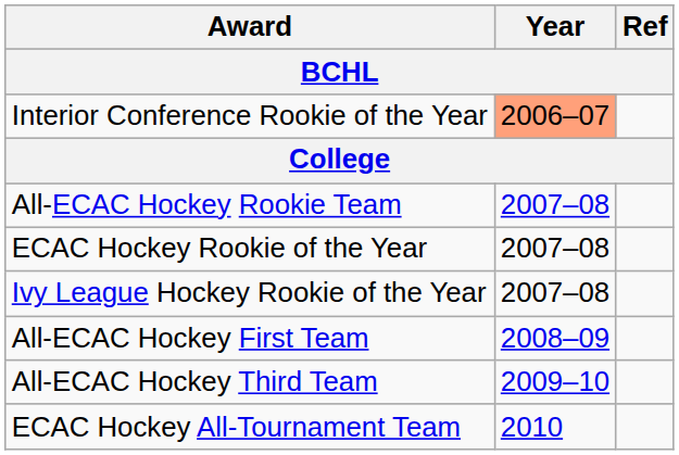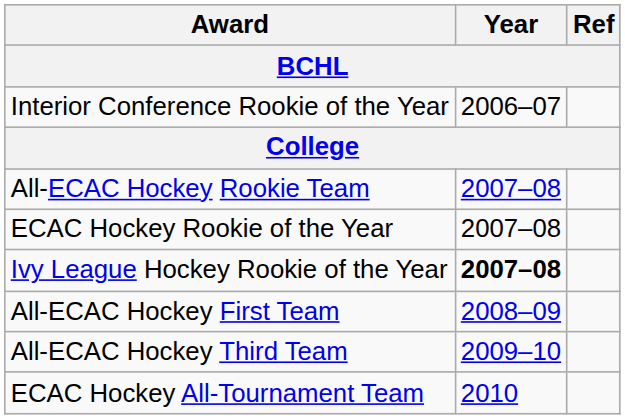Interior Conference Rookie of the Year | Year: lightsalmon background -> no background
Ivy League Hockey Rookie of the Year | Year: normal -> bold
